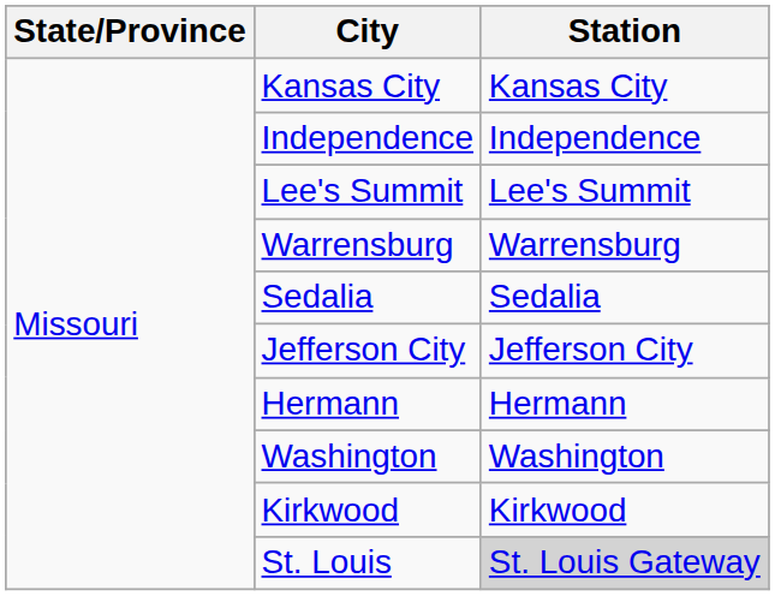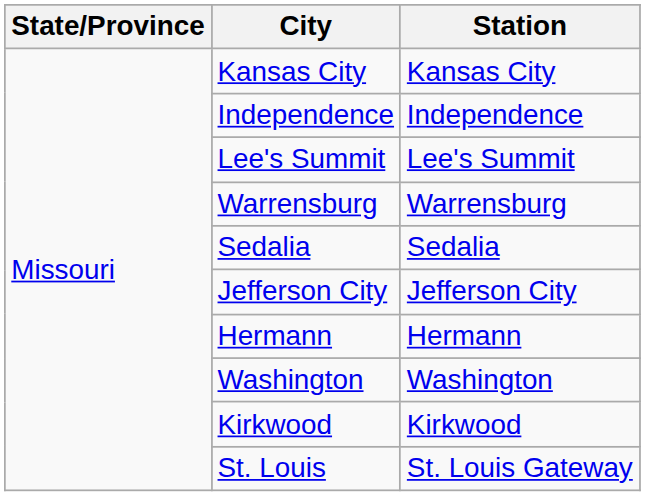St. Louis | Station: lightgrey background -> no background
